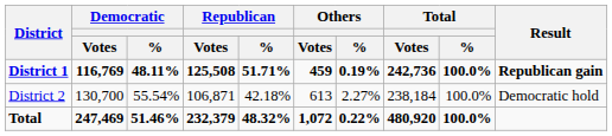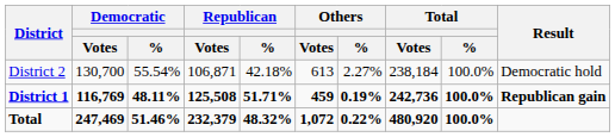rows swapped: District 1 <-> District 2
